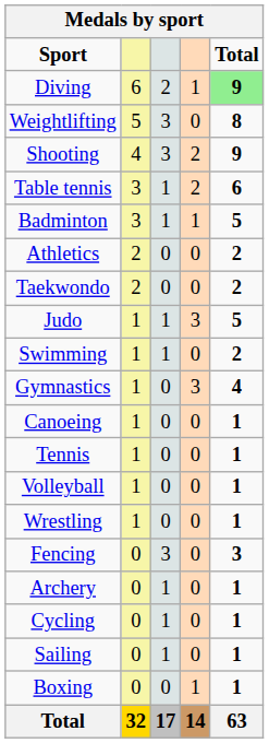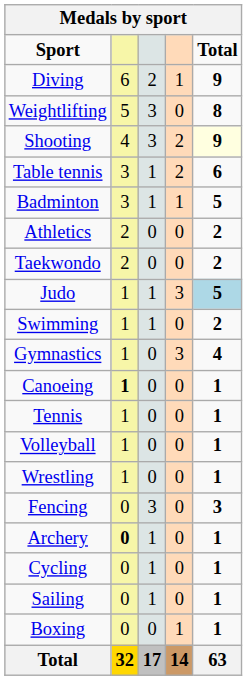Diving | Total: lightgreen background -> no background
Shooting | Total: no background -> lightyellow background
Judo | Total: no background -> lightblue background
Canoeing | column 2: normal -> bold
Archery | column 2: normal -> bold
